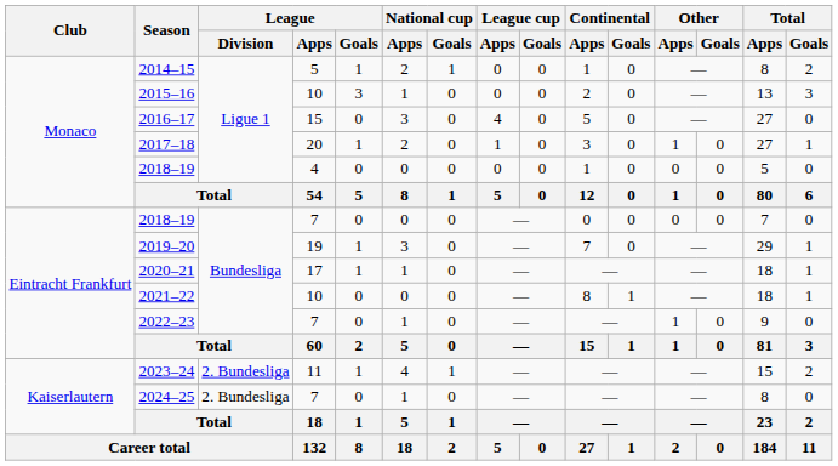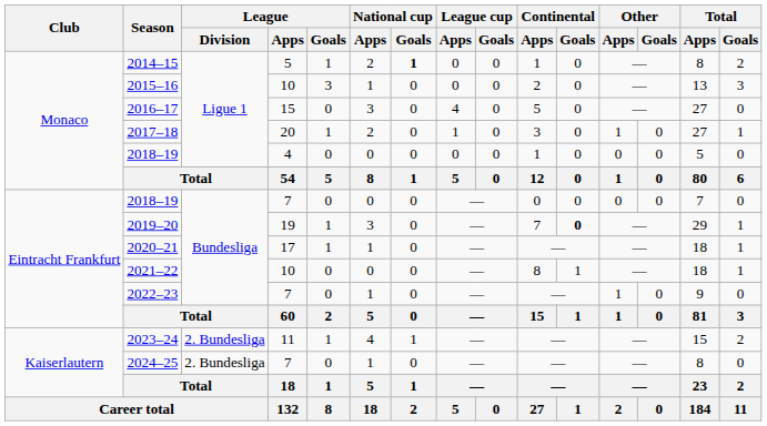2014–15 | National cup / Goals: normal -> bold
2019–20 | Continental / Goals: normal -> bold
